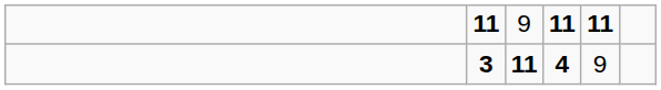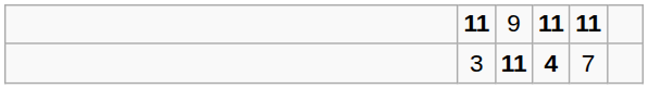row 2 | column 2: bold -> normal
row 2 | column 5: 9 -> 7
